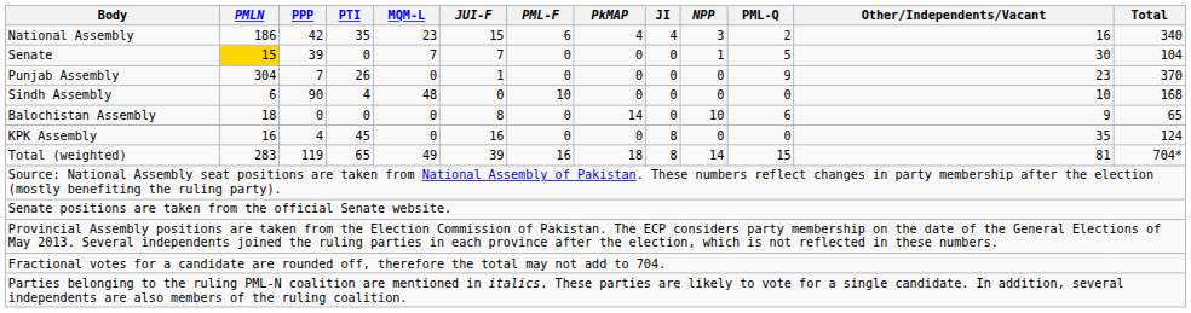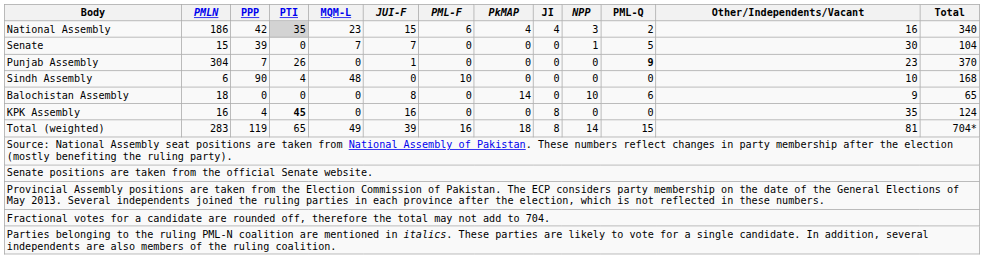National Assembly | PTI: no background -> lightgrey background
Senate | PMLN: gold background -> no background
Punjab Assembly | PML-Q: normal -> bold
KPK Assembly | PTI: normal -> bold
